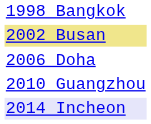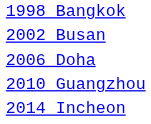2002 Busan | column 1: khaki background -> no background
2014 Incheon | column 1: lavender background -> no background
